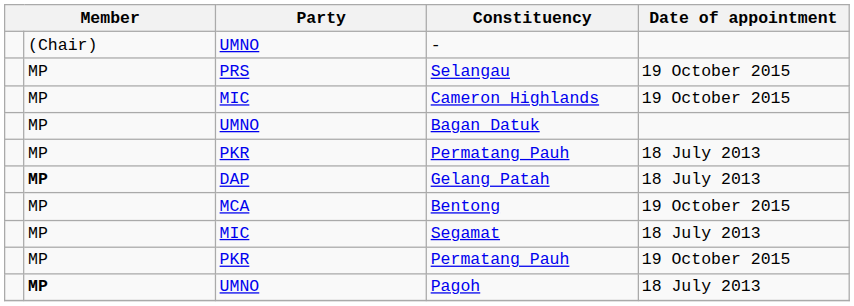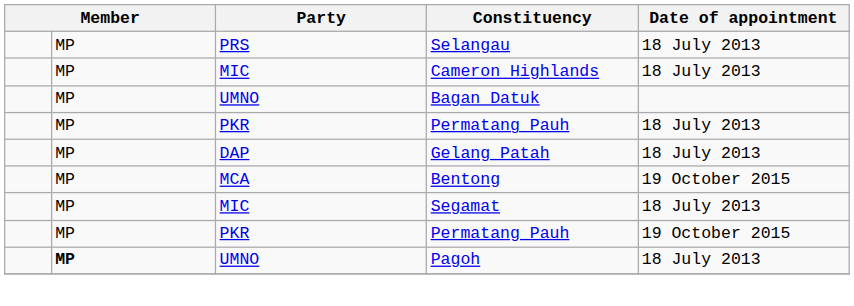- row: (Chair) | UMNO | -
Selangau | Date of appointment: 19 October 2015 -> 18 July 2013
Cameron Highlands | Date of appointment: 19 October 2015 -> 18 July 2013
Gelang Patah | column 2: bold -> normal
